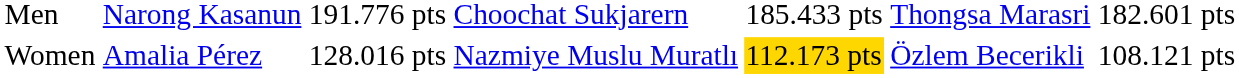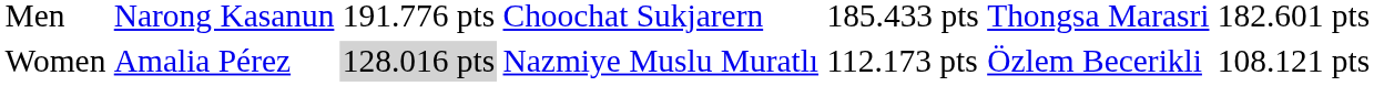Women | column 3: no background -> lightgrey background
Women | column 5: gold background -> no background
